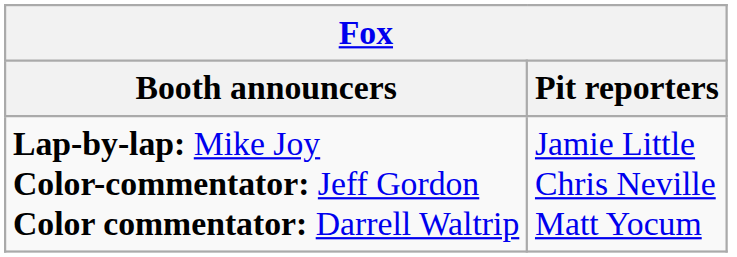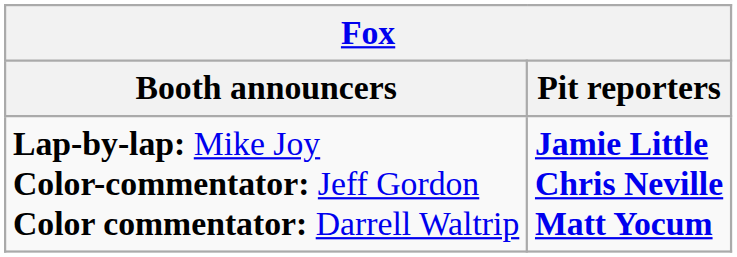row 3 | Pit reporters: normal -> bold
